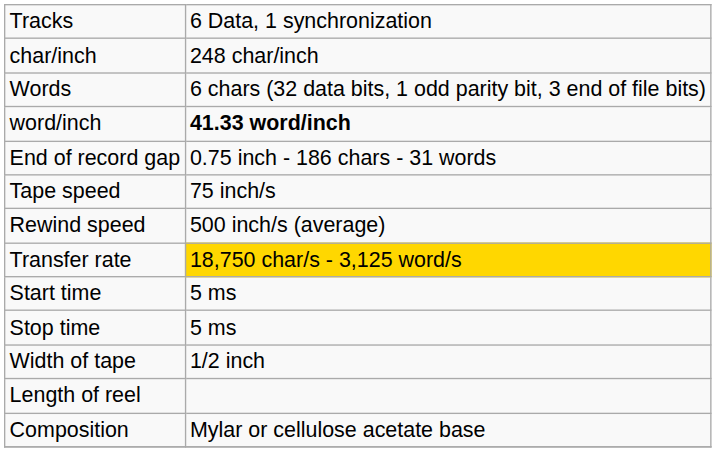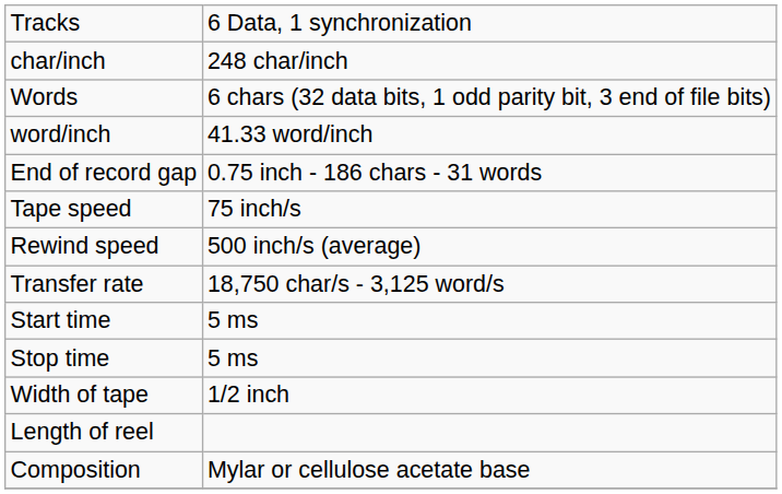word/inch | column 2: bold -> normal
Transfer rate | column 2: gold background -> no background
